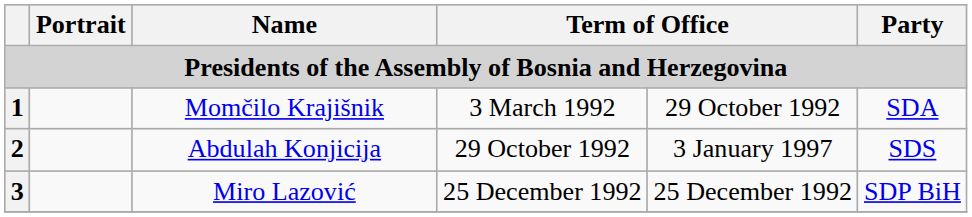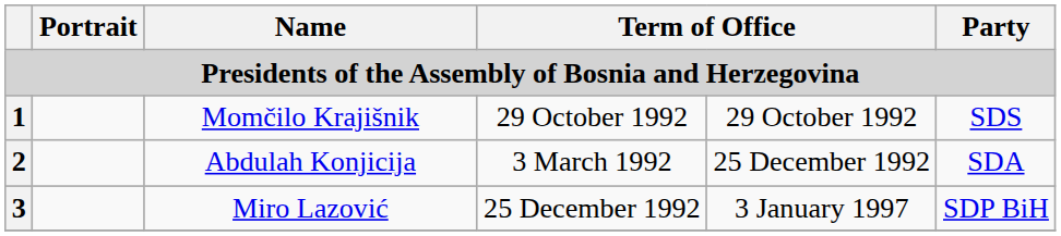Momčilo Krajišnik | column 4: 3 March 1992 -> 29 October 1992
Momčilo Krajišnik | Party: SDA -> SDS
Abdulah Konjicija | column 4: 29 October 1992 -> 3 March 1992
Abdulah Konjicija | column 5: 3 January 1997 -> 25 December 1992
Abdulah Konjicija | Party: SDS -> SDA
Miro Lazović | column 5: 25 December 1992 -> 3 January 1997
